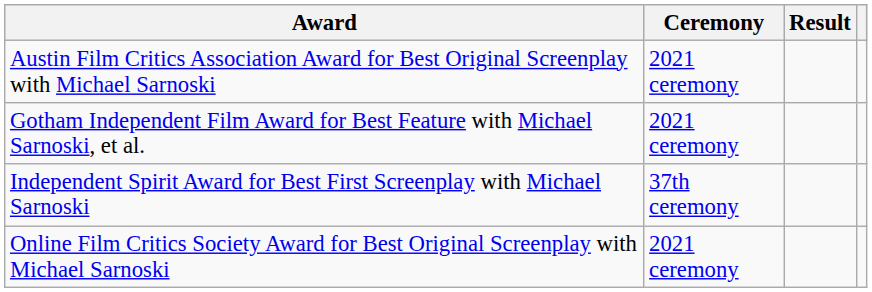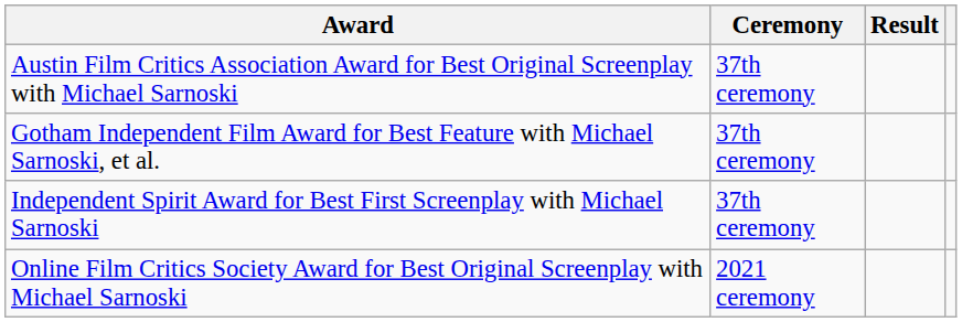row 2 | Ceremony: 2021 ceremony -> 37th ceremony
row 3 | Ceremony: 2021 ceremony -> 37th ceremony
